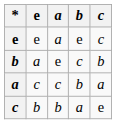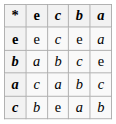columns swapped: a <-> c
